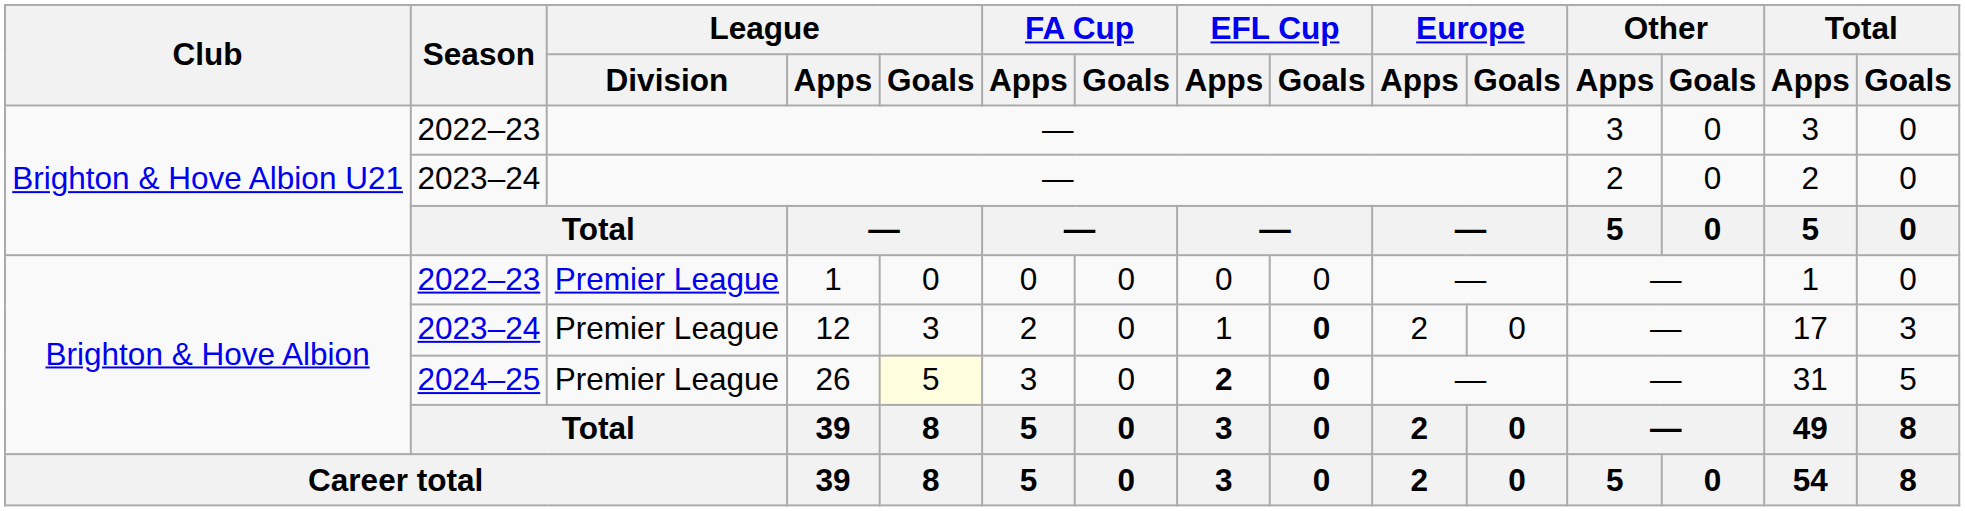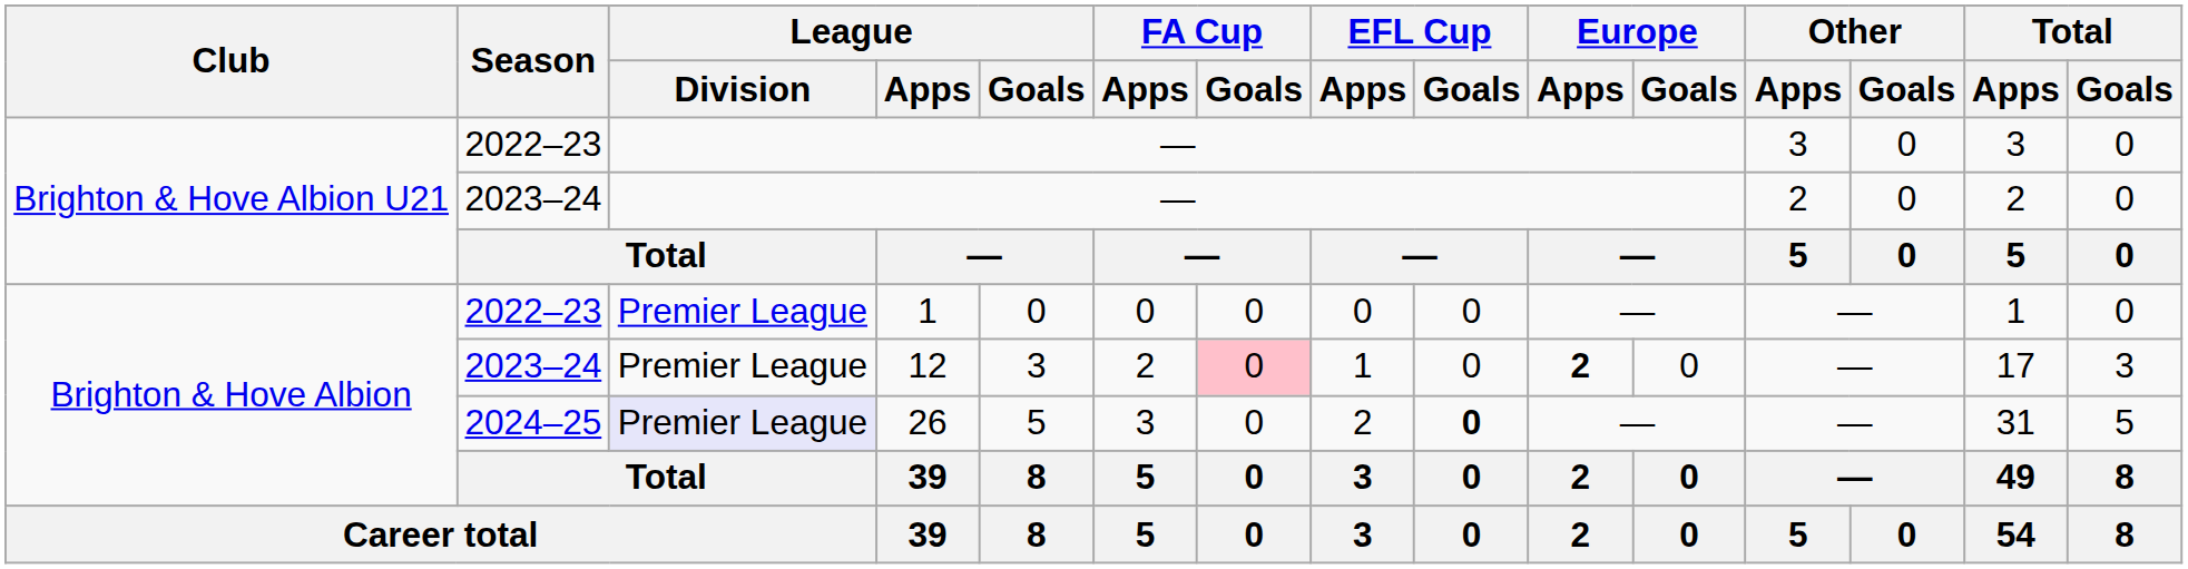12 | FA Cup / Goals: no background -> pink background
12 | EFL Cup / Goals: bold -> normal
12 | Europe / Apps: normal -> bold
26 | League / Division: no background -> lavender background
26 | League / Goals: lightyellow background -> no background
26 | EFL Cup / Apps: bold -> normal
